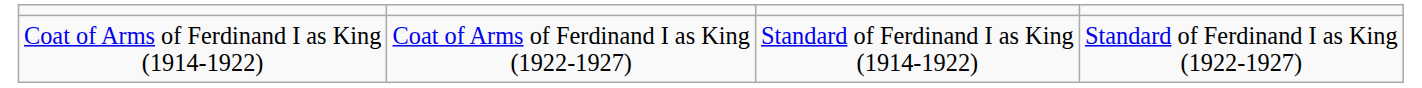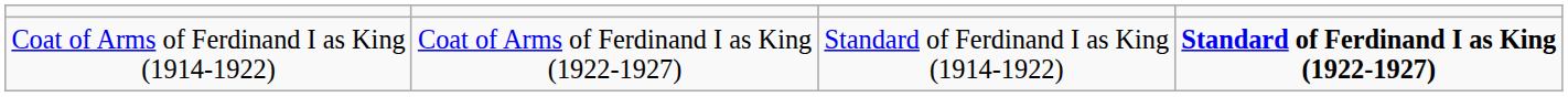Coat of Arms of Ferdinand I as King (1914-1922) | column 4: normal -> bold
